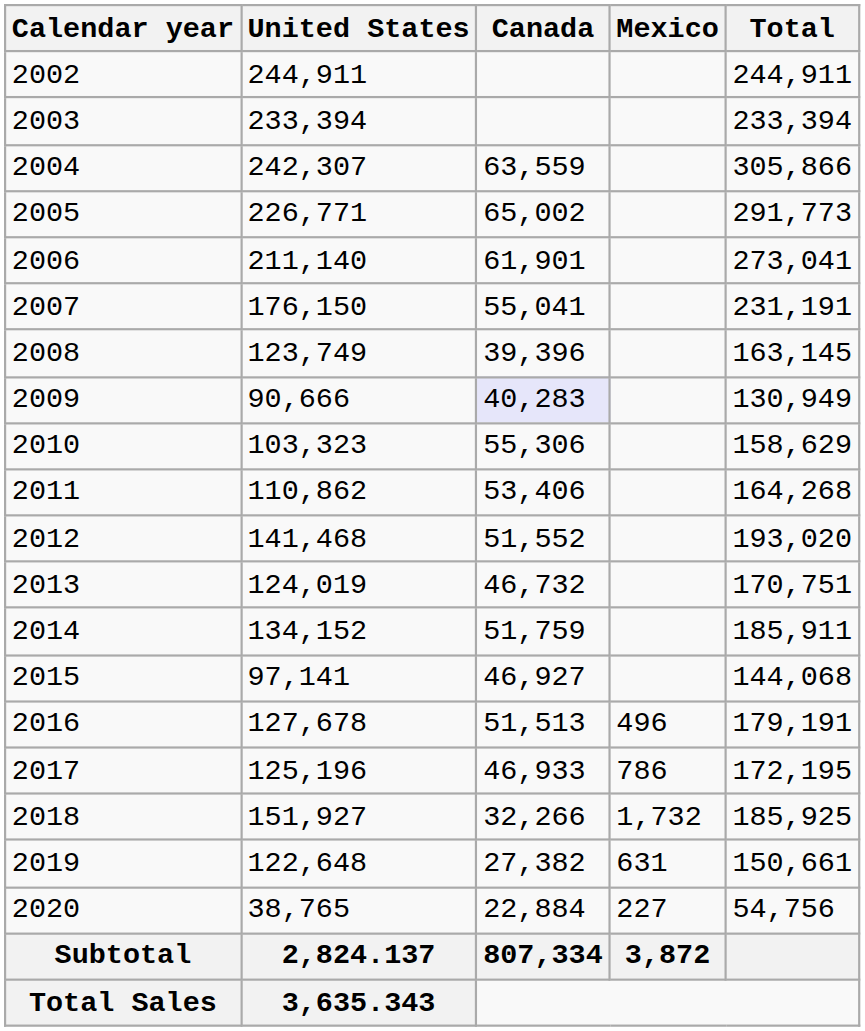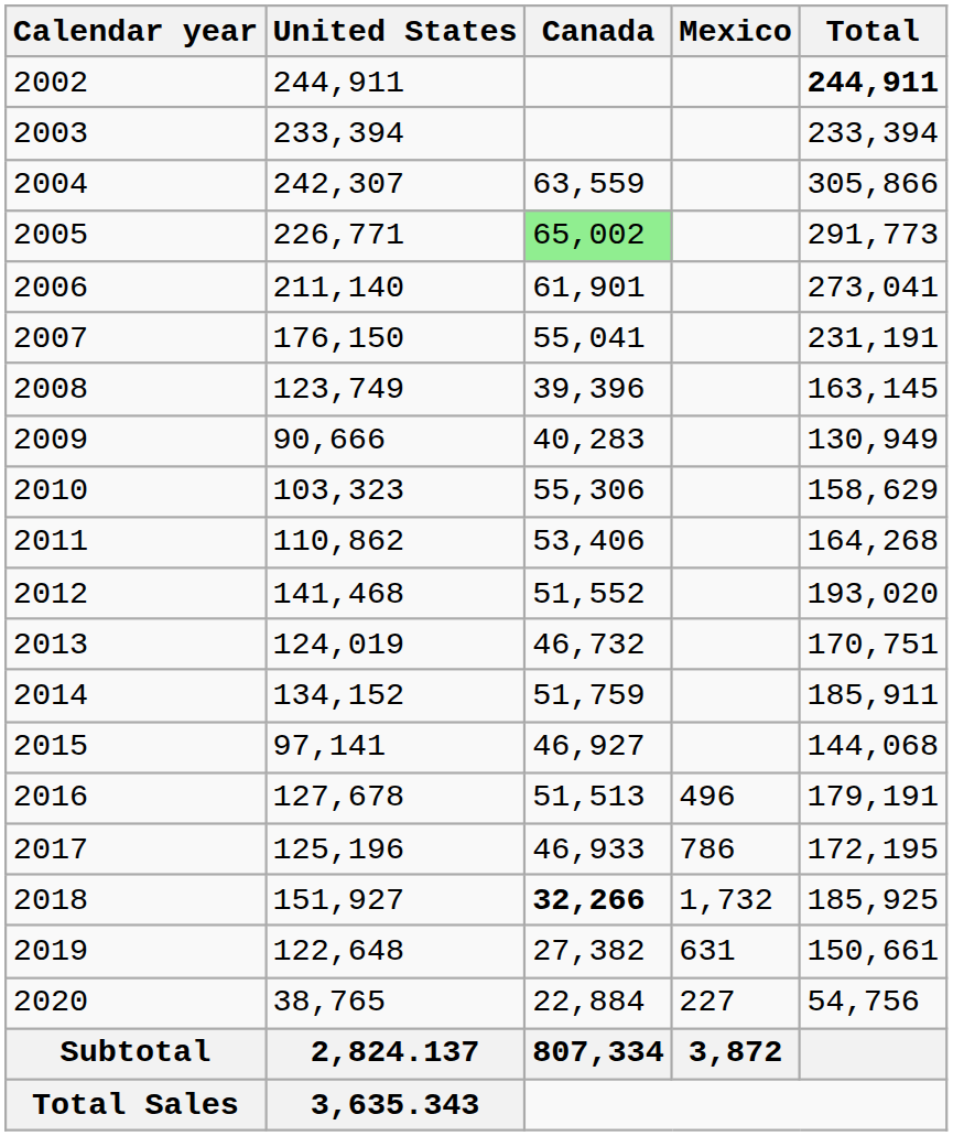2002 | Total: normal -> bold
2005 | Canada: no background -> lightgreen background
2009 | Canada: lavender background -> no background
2018 | Canada: normal -> bold
